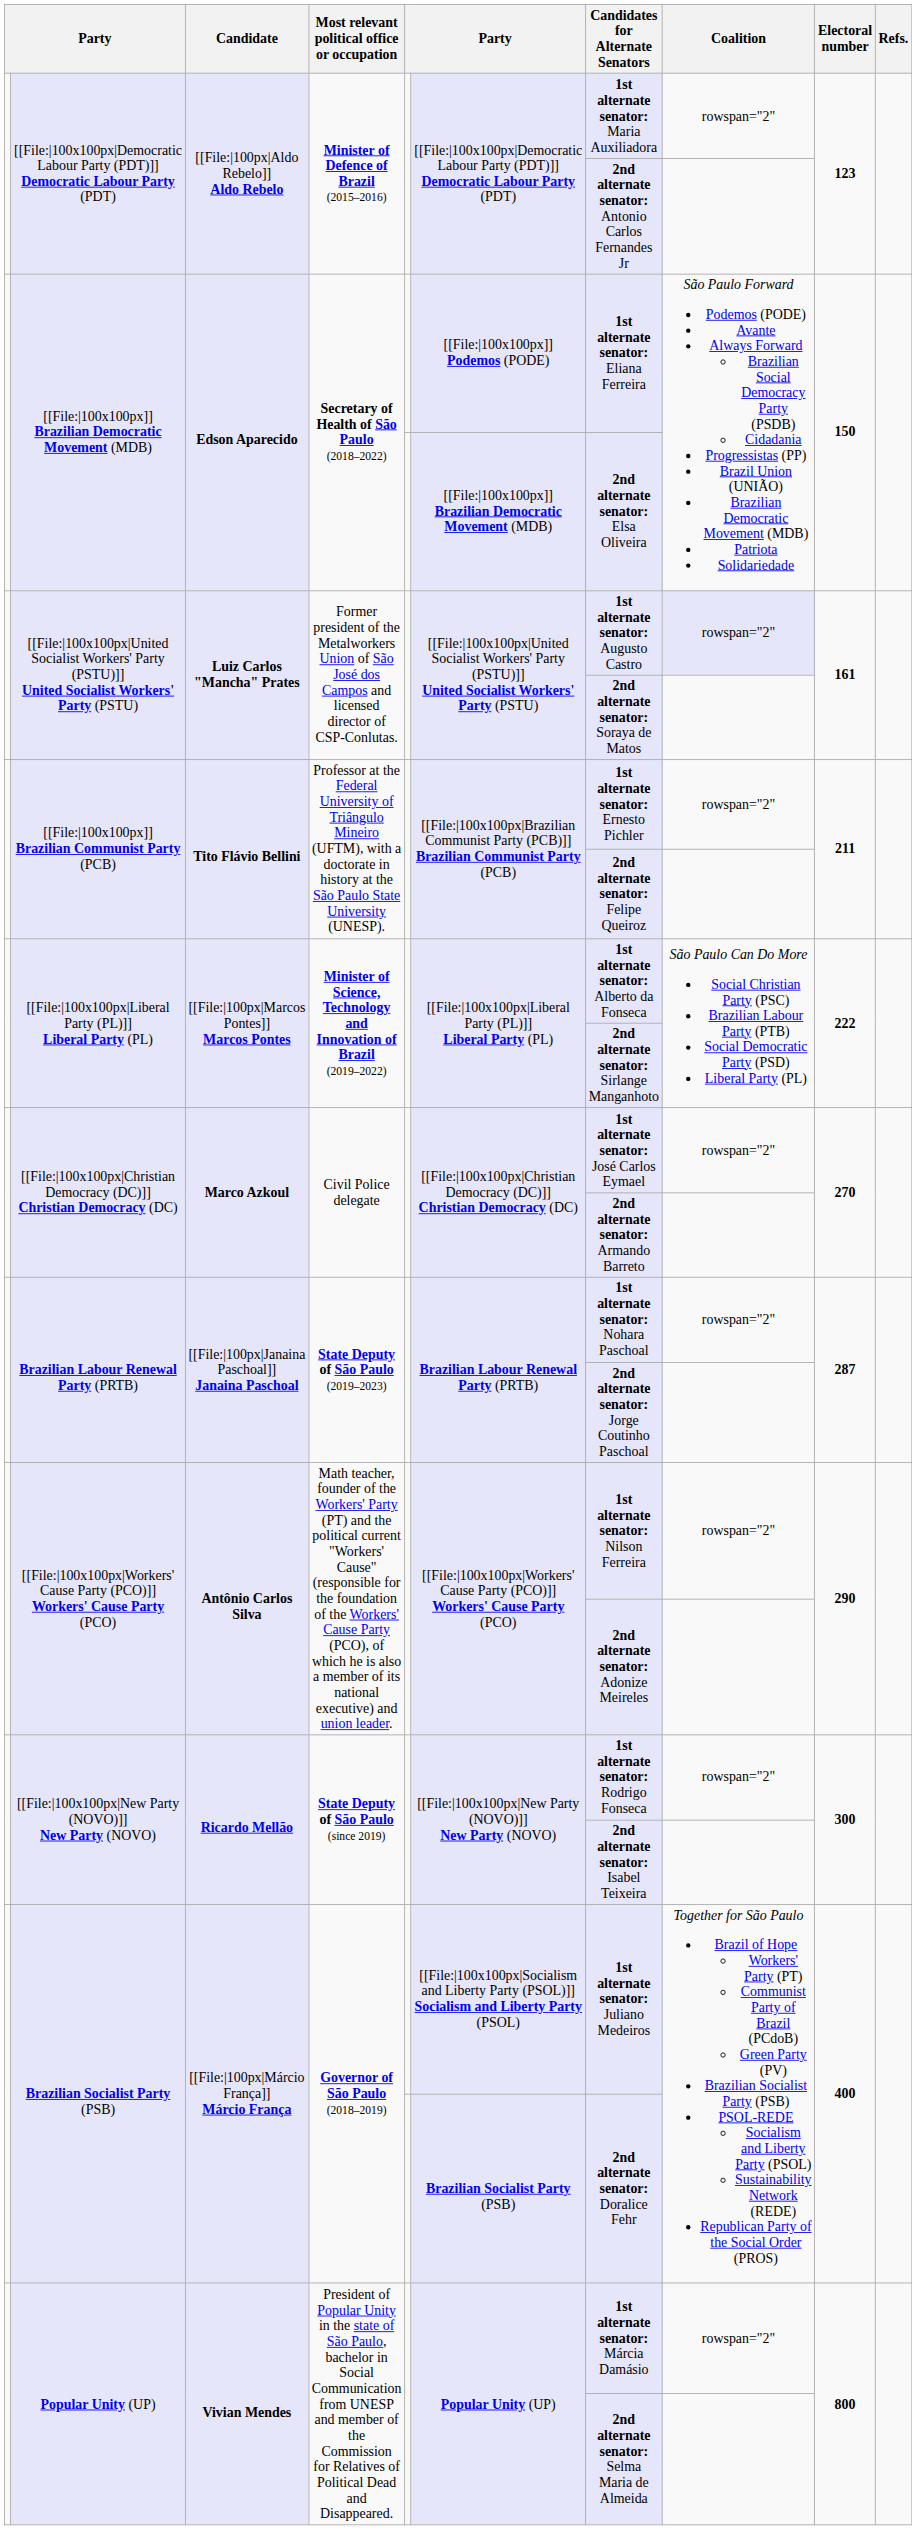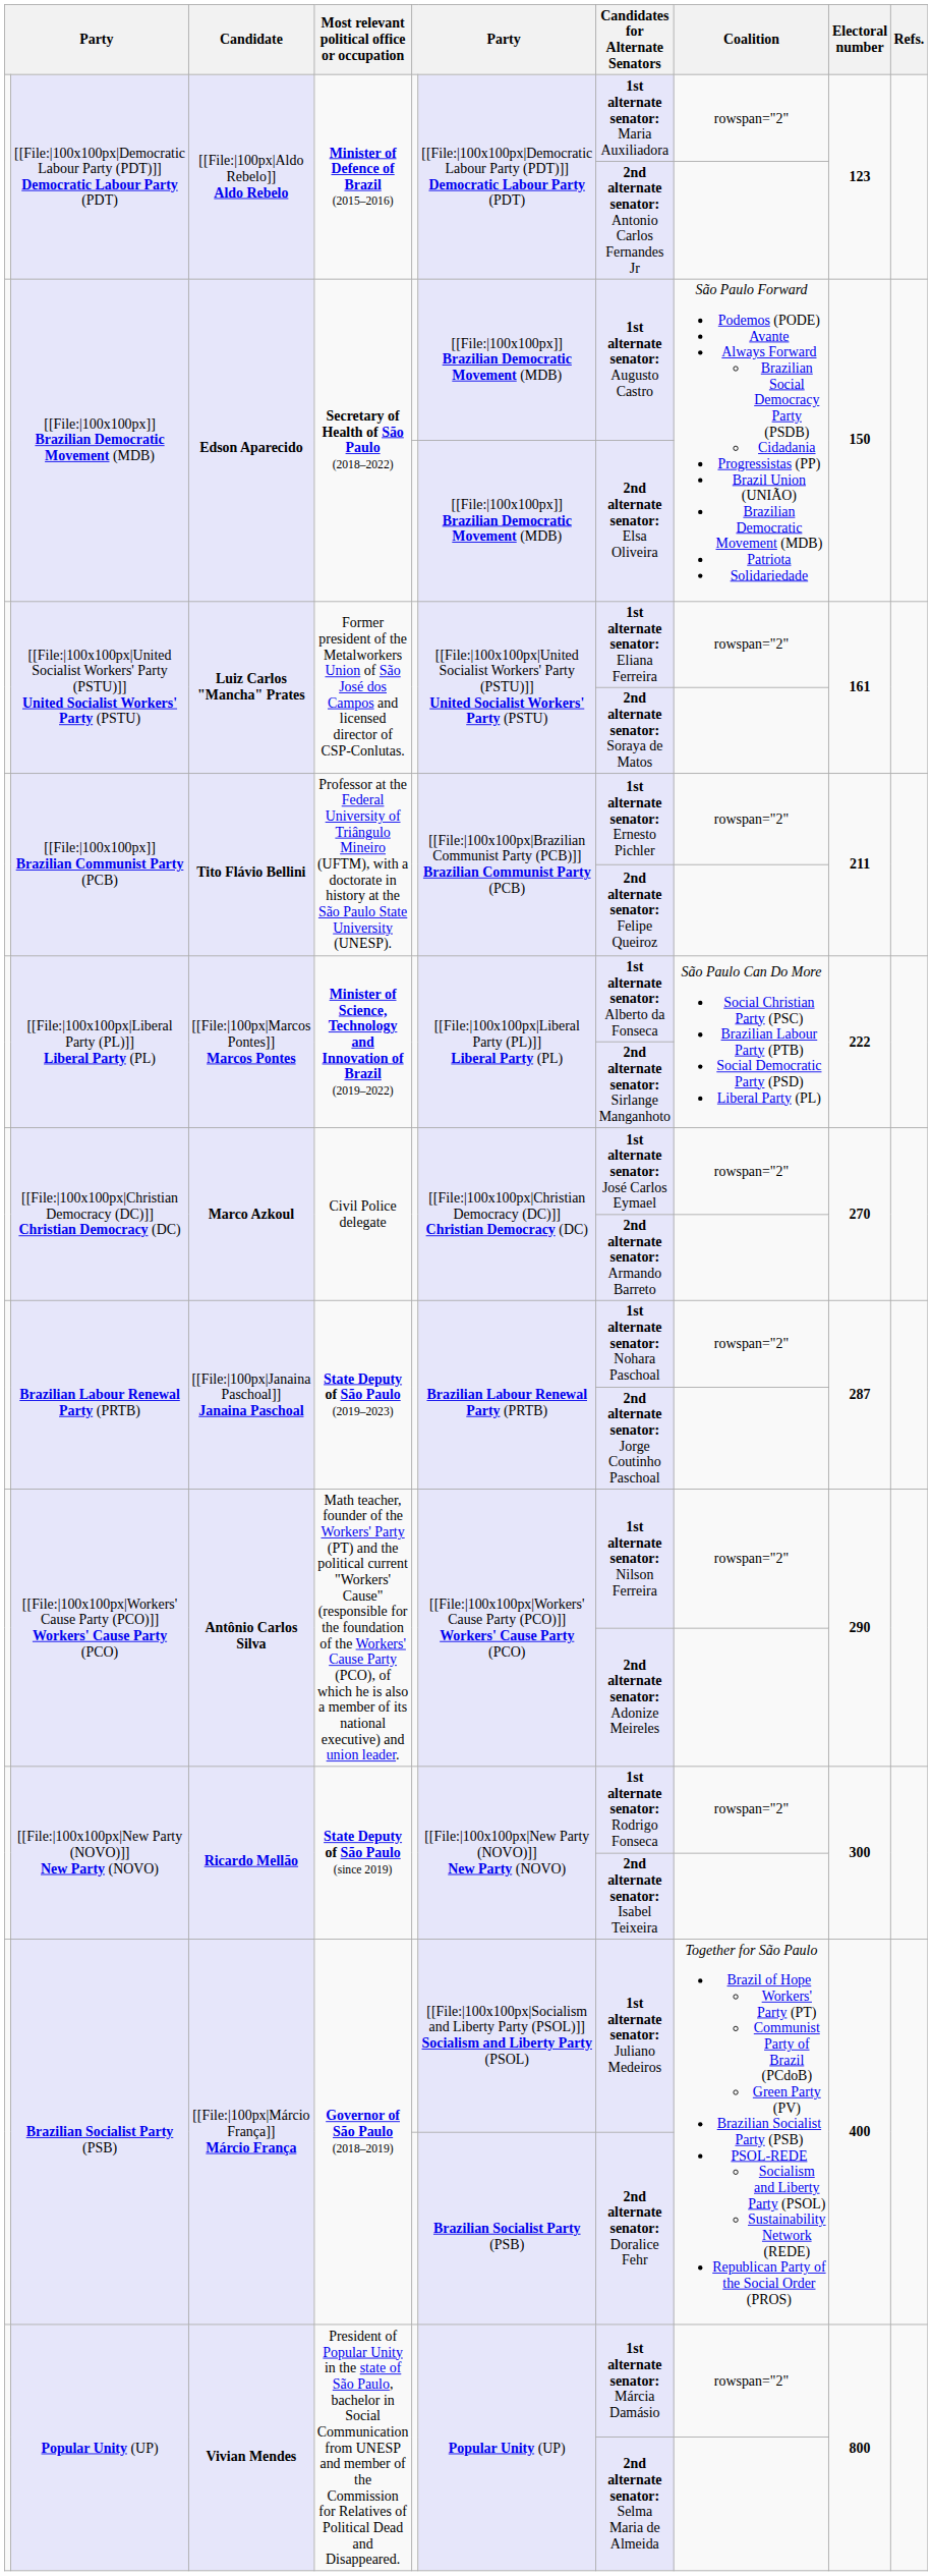row 4 | column 6: [[File:|100x100px]] Podemos (PODE) -> [[File:|100x100px]] Brazilian Democratic Movement (MDB)
row 4 | Candidates for Alternate Senators: 1st alternate senator: Eliana Ferreira -> 1st alternate senator: Augusto Castro
row 6 | Candidates for Alternate Senators: 1st alternate senator: Augusto Castro -> 1st alternate senator: Eliana Ferreira
row 6 | Coalition: lavender background -> no background
